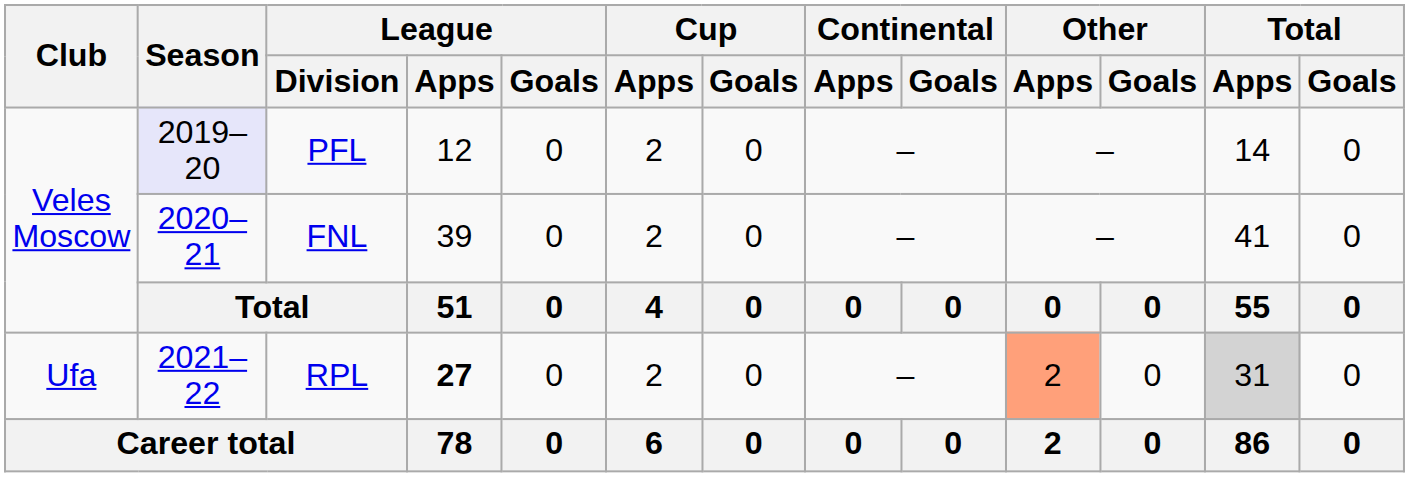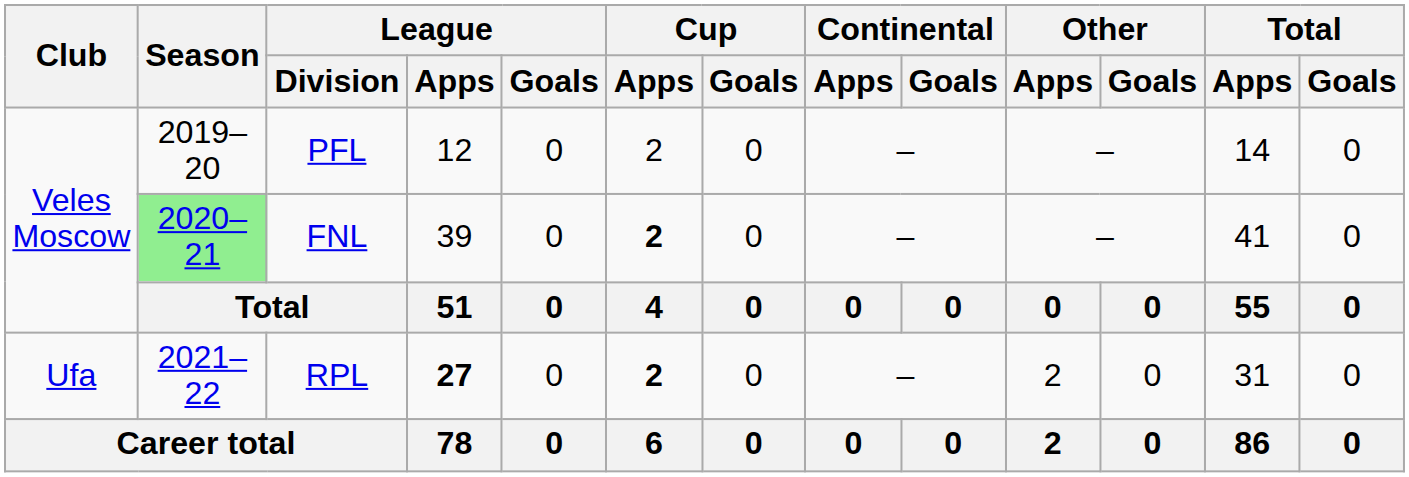PFL | Season: lavender background -> no background
FNL | Season: no background -> lightgreen background
FNL | Cup / Apps: normal -> bold
RPL | Cup / Apps: normal -> bold
RPL | Other / Apps: lightsalmon background -> no background
RPL | Total / Apps: lightgrey background -> no background
